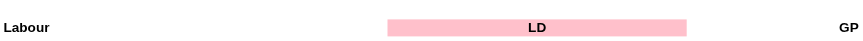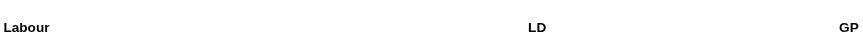Labour | column 2: pink background -> no background
